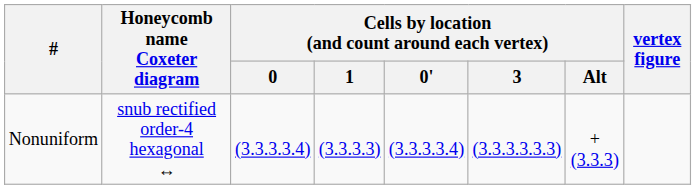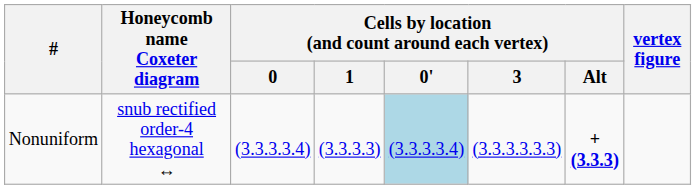Nonuniform | Cells by location (and count around each vertex) / 0': no background -> lightblue background
Nonuniform | Cells by location (and count around each vertex) / Alt: normal -> bold
